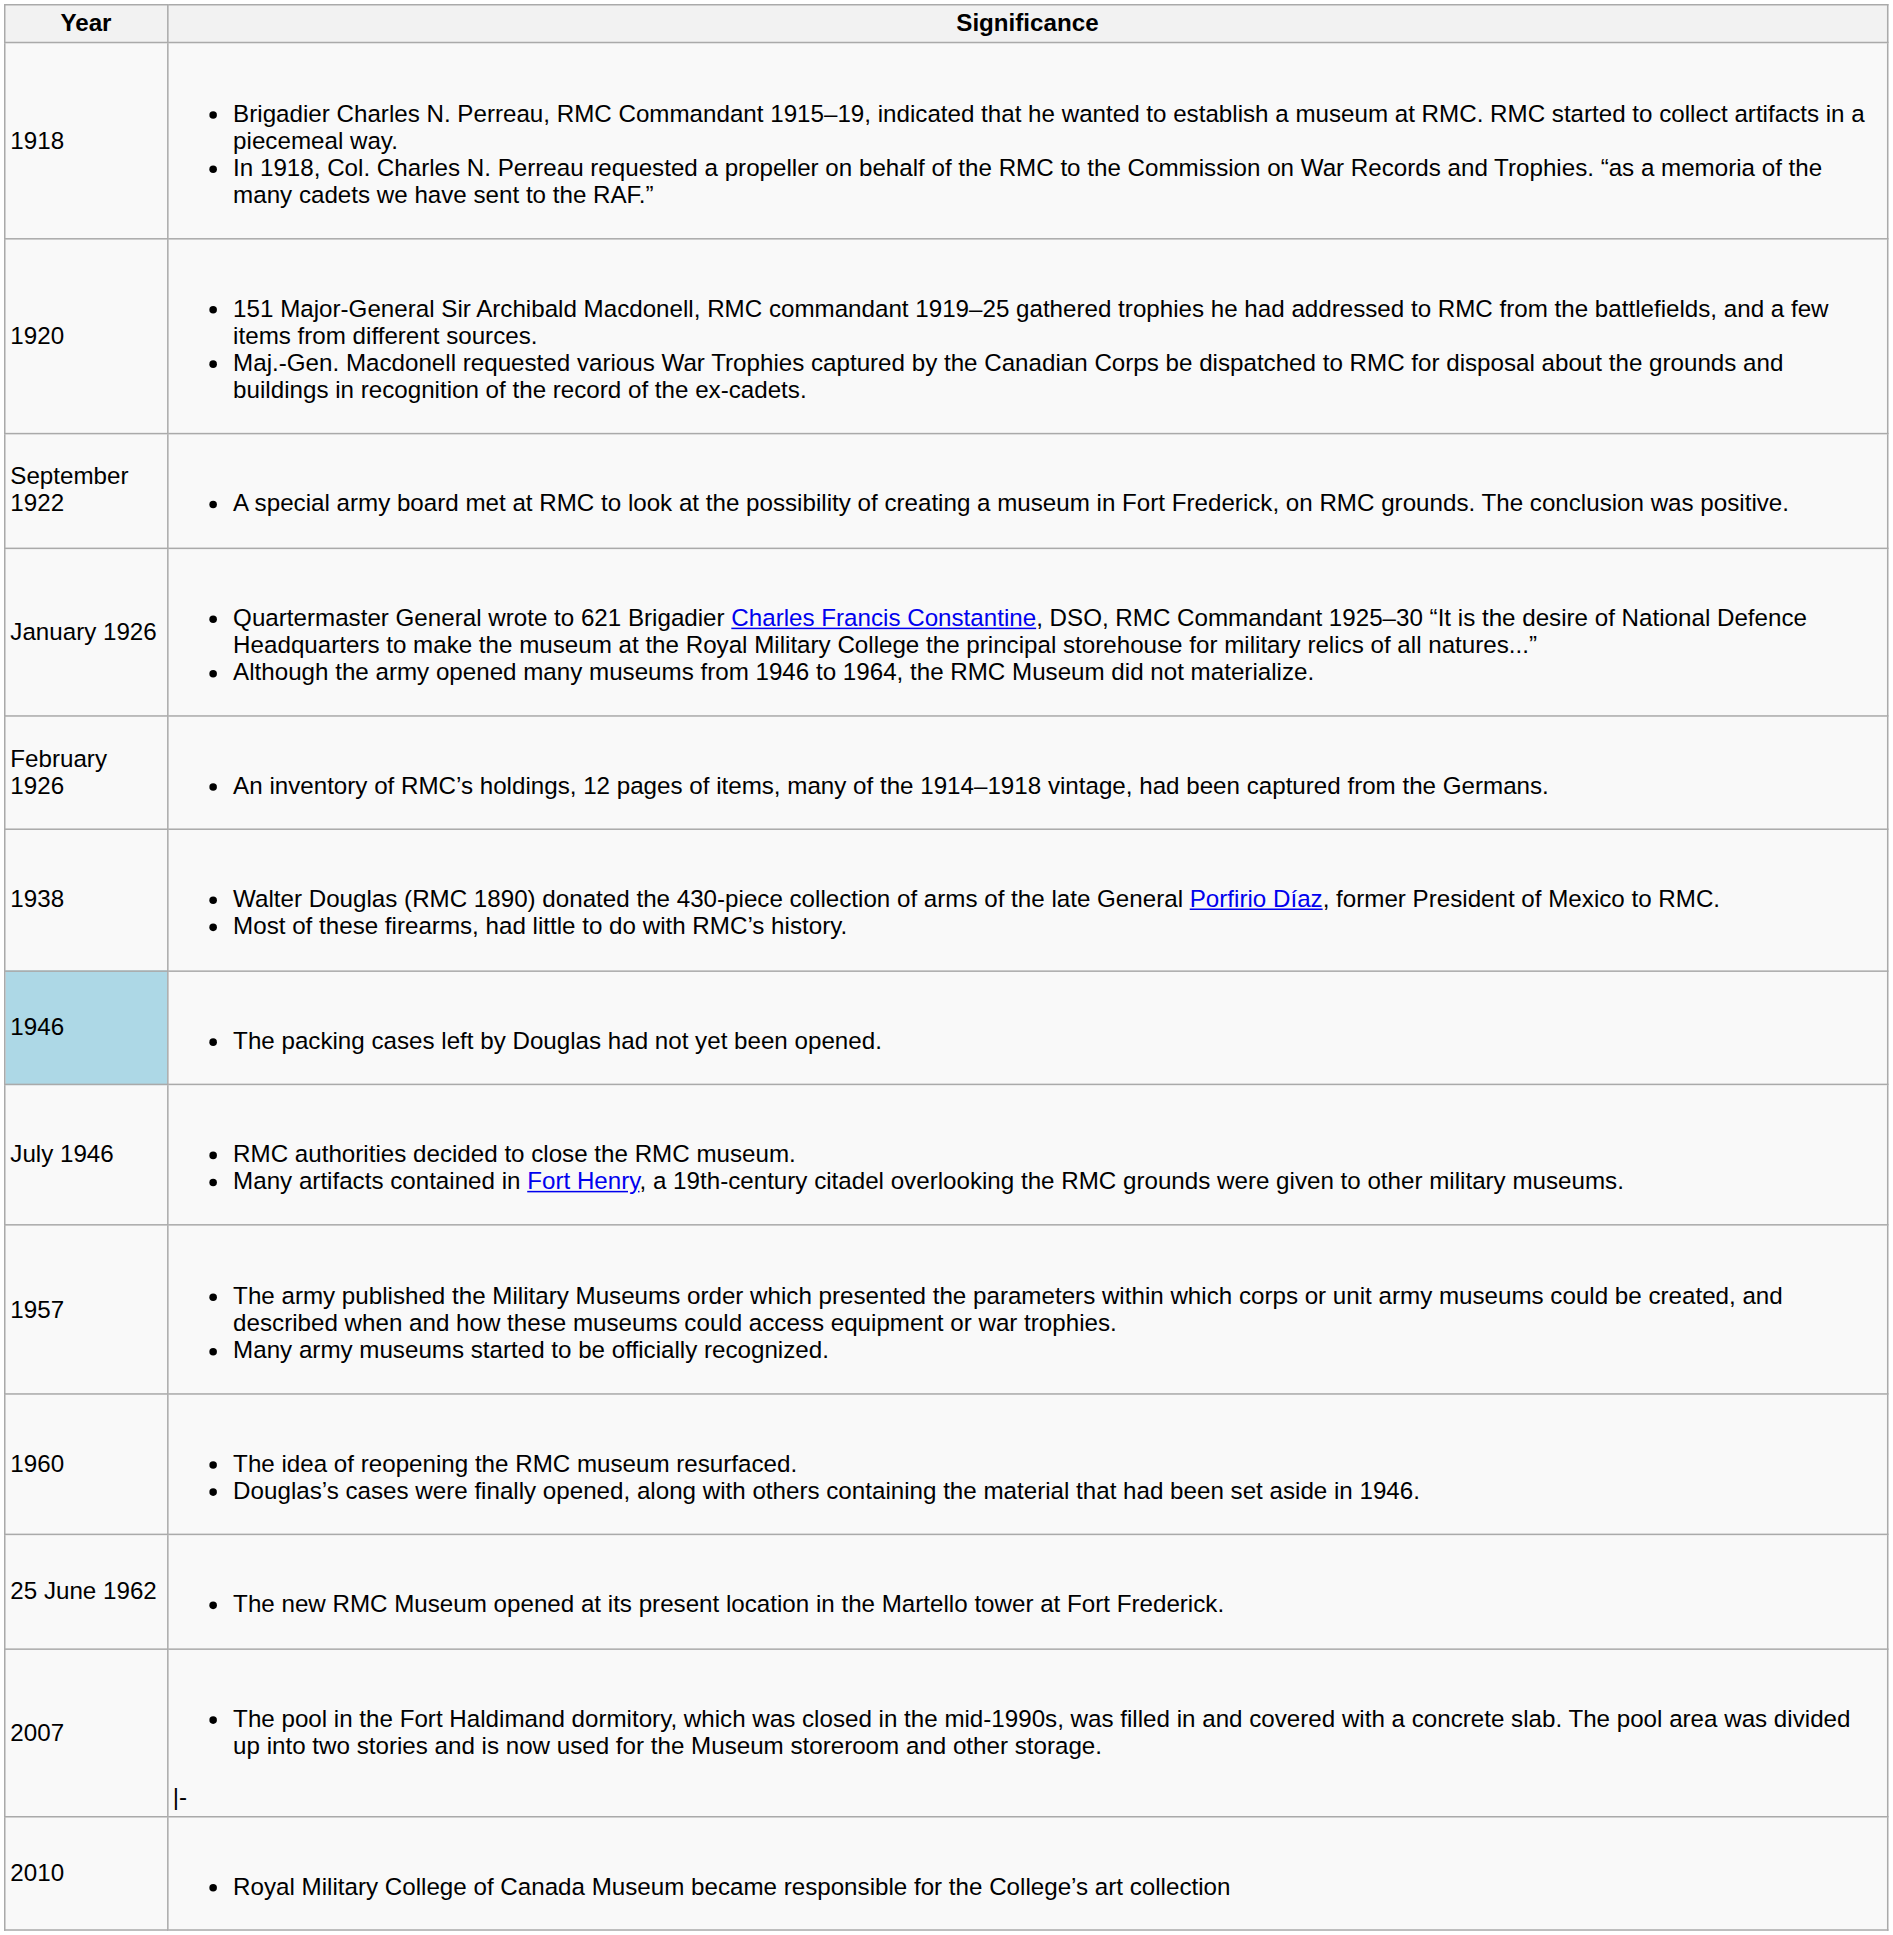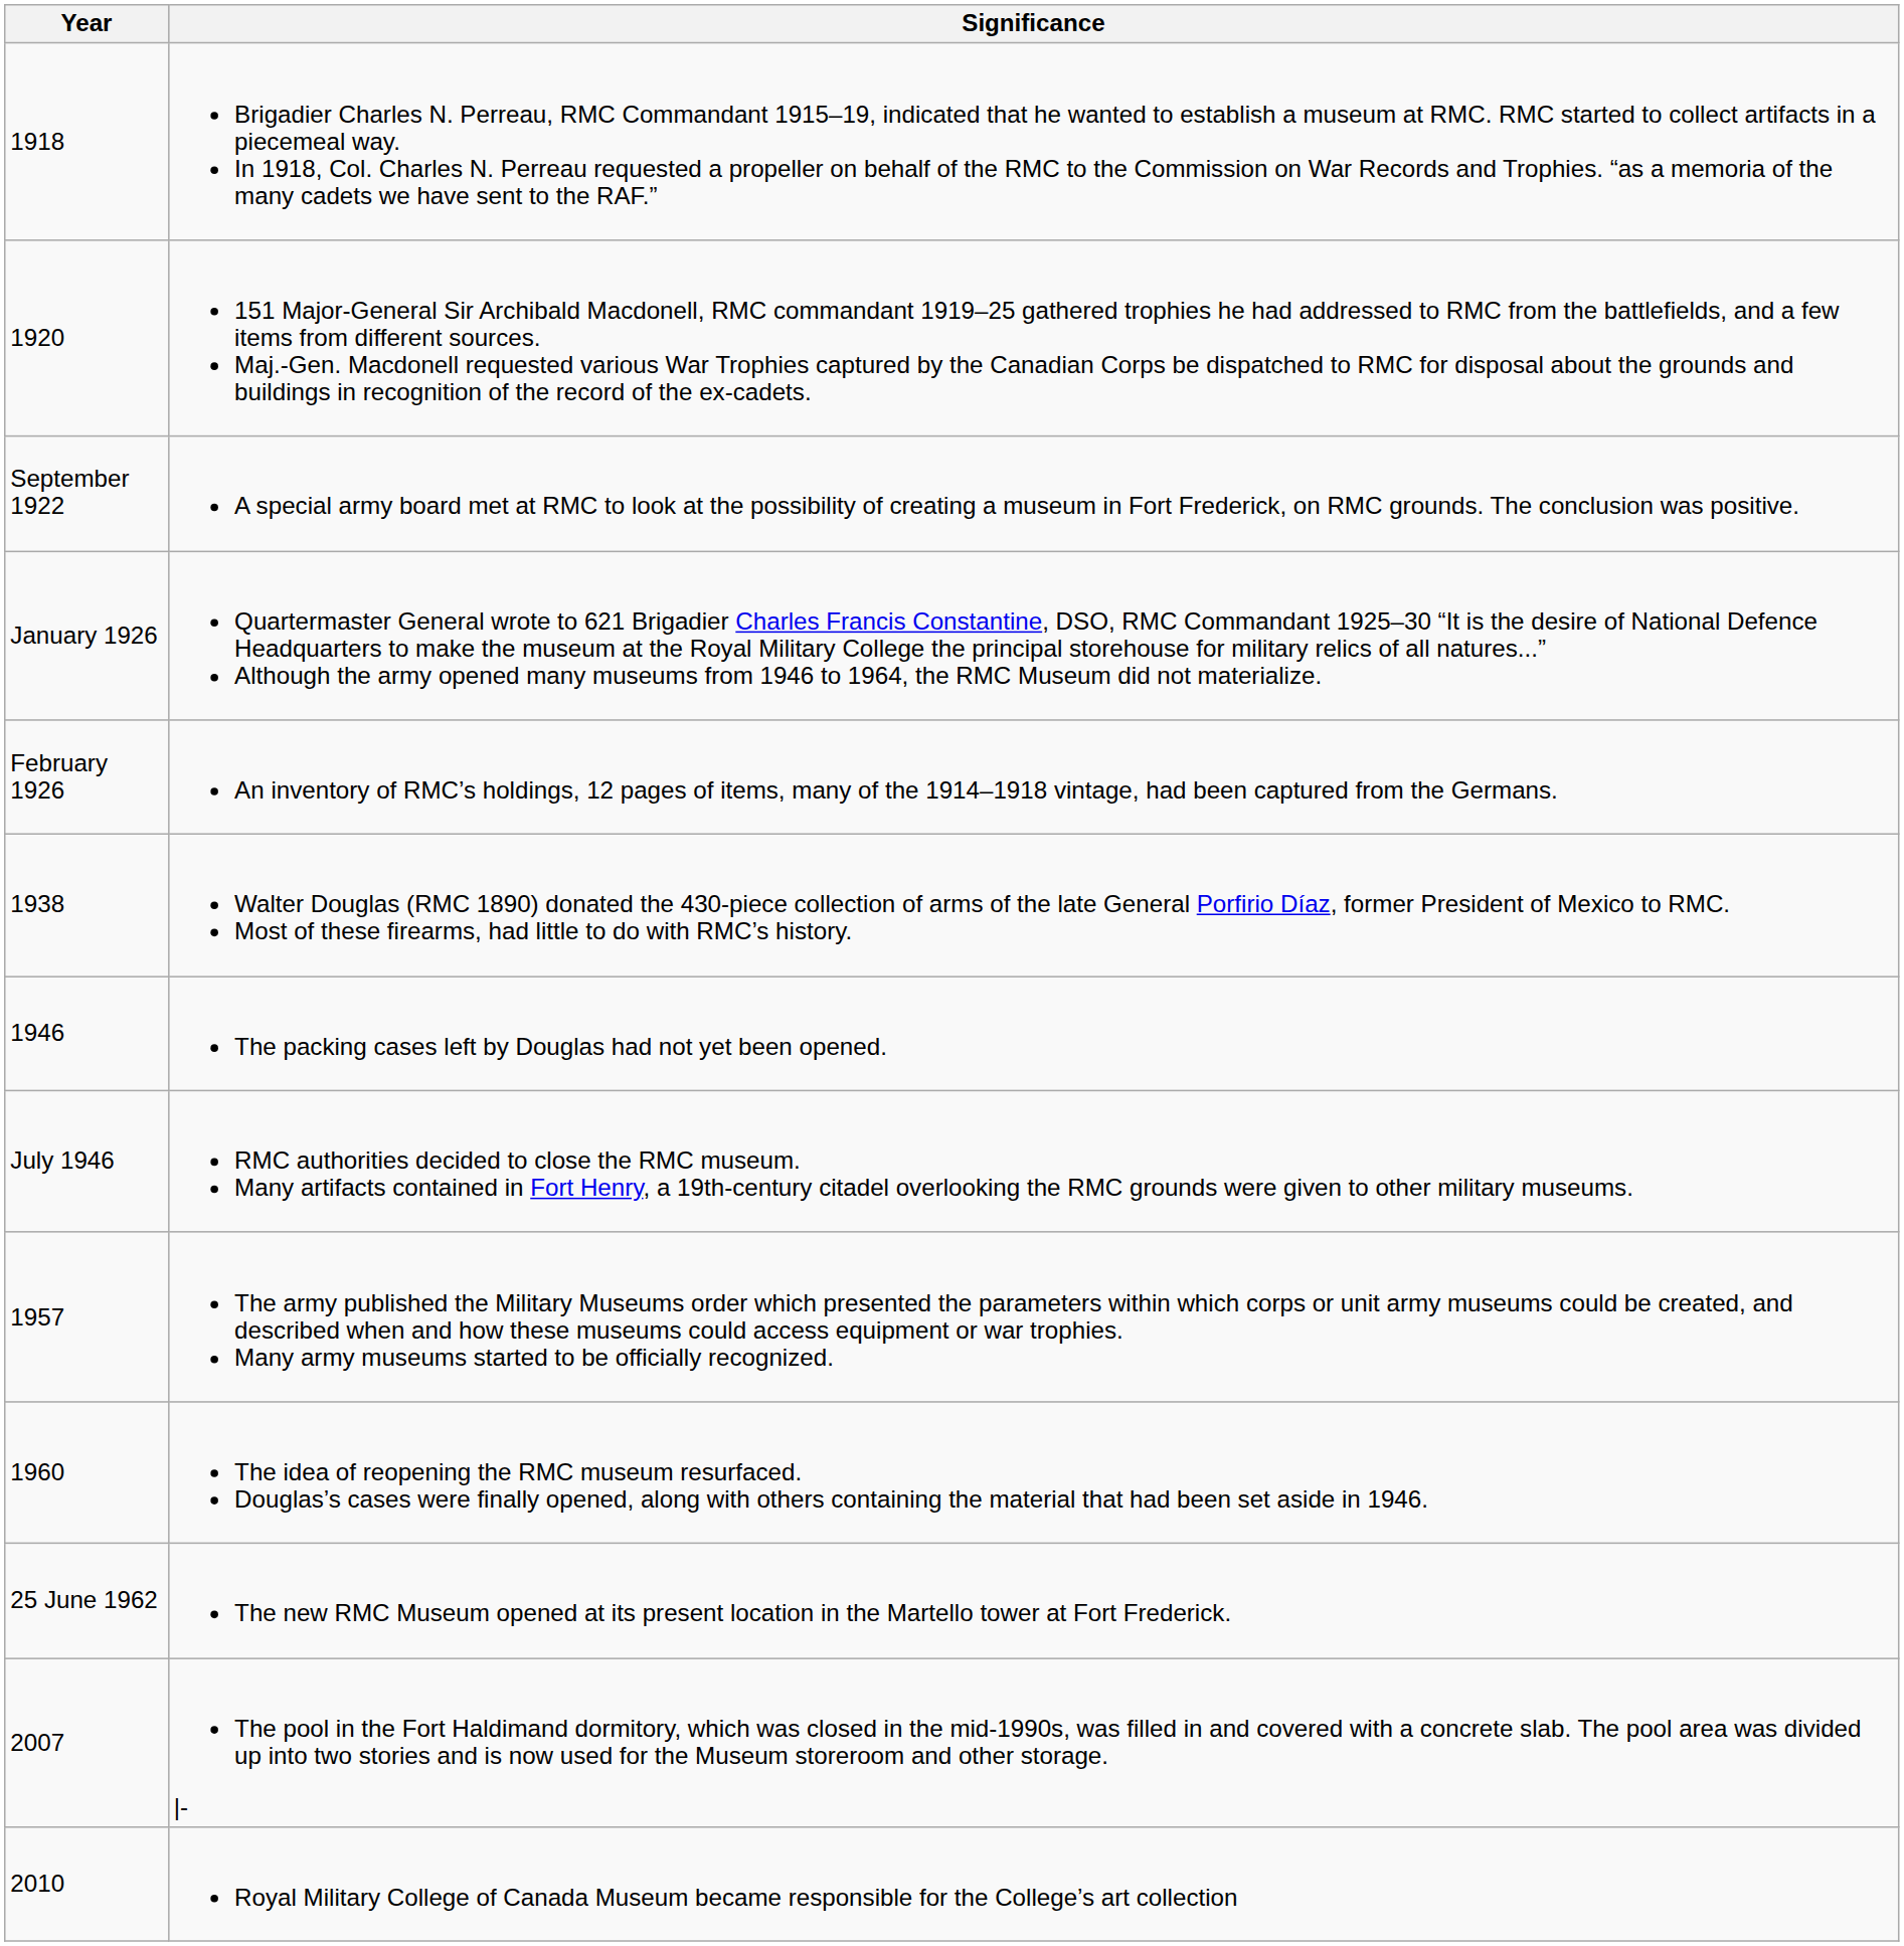The packing cases left by Douglas had not yet been opened. | Year: lightblue background -> no background
